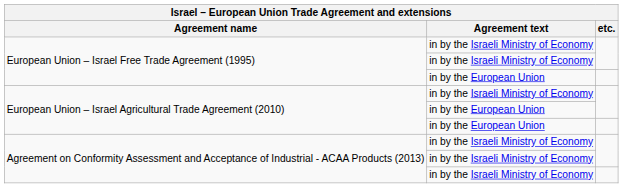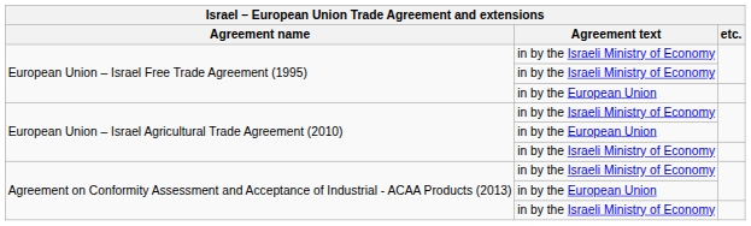row 8 | Agreement text: in by the European Union -> in by the Israeli Ministry of Economy
row 10 | Agreement text: in by the Israeli Ministry of Economy -> in by the European Union
